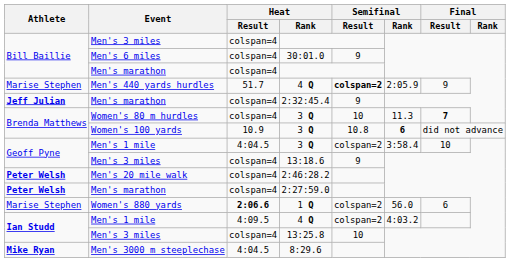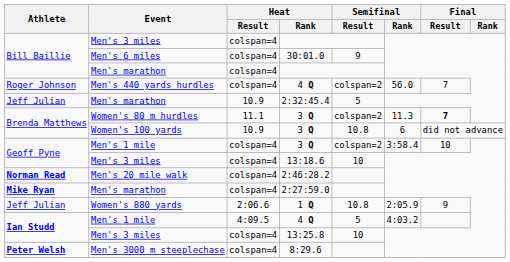Men's 440 yards hurdles / 4 Q | Athlete: Marise Stephen -> Roger Johnson
Men's 440 yards hurdles / 4 Q | Heat / Result: 51.7 -> colspan=4
Men's 440 yards hurdles / 4 Q | Semifinal / Result: bold -> normal
Men's 440 yards hurdles / 4 Q | Semifinal / Rank: 2:05.9 -> 56.0
Men's 440 yards hurdles / 4 Q | Final / Result: 9 -> 7
2:32:45.4 | Athlete: bold -> normal
2:32:45.4 | Heat / Result: colspan=4 -> 10.9
2:32:45.4 | Semifinal / Result: 9 -> 5
Women's 80 m hurdles / 3 Q | Heat / Result: colspan=4 -> 11.1
Women's 80 m hurdles / 3 Q | Semifinal / Result: 10 -> colspan=2
Women's 100 yards / 3 Q | Semifinal / Rank: bold -> normal
Men's 1 mile / 3 Q | Heat / Result: 4:04.5 -> colspan=4
13:18.6 | Semifinal / Result: 9 -> 10
2:46:28.2 | Athlete: Peter Welsh -> Norman Read
2:27:59.0 | Athlete: Peter Welsh -> Mike Ryan
1 Q | Athlete: Marise Stephen -> Jeff Julian
1 Q | Heat / Result: bold -> normal
1 Q | Semifinal / Result: colspan=2 -> 10.8
1 Q | Semifinal / Rank: 56.0 -> 2:05.9
1 Q | Final / Result: 6 -> 9
Men's 1 mile / 4 Q | Semifinal / Result: colspan=2 -> 5
8:29.6 | Athlete: Mike Ryan -> Peter Welsh
8:29.6 | Heat / Result: 4:04.5 -> colspan=4
